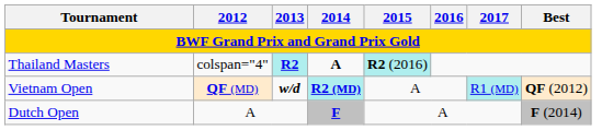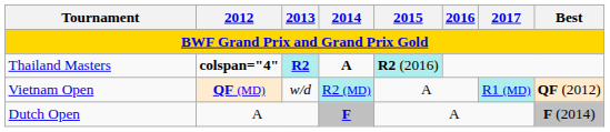Thailand Masters | 2012: normal -> bold
Vietnam Open | 2013: bold -> normal
Vietnam Open | 2014: bold -> normal
